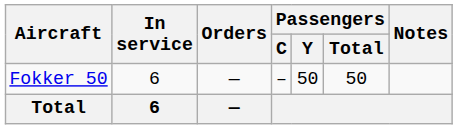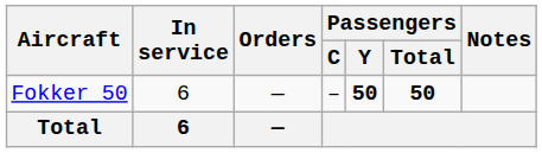Fokker 50 | Passengers / Y: normal -> bold
Fokker 50 | Passengers / Total: normal -> bold
